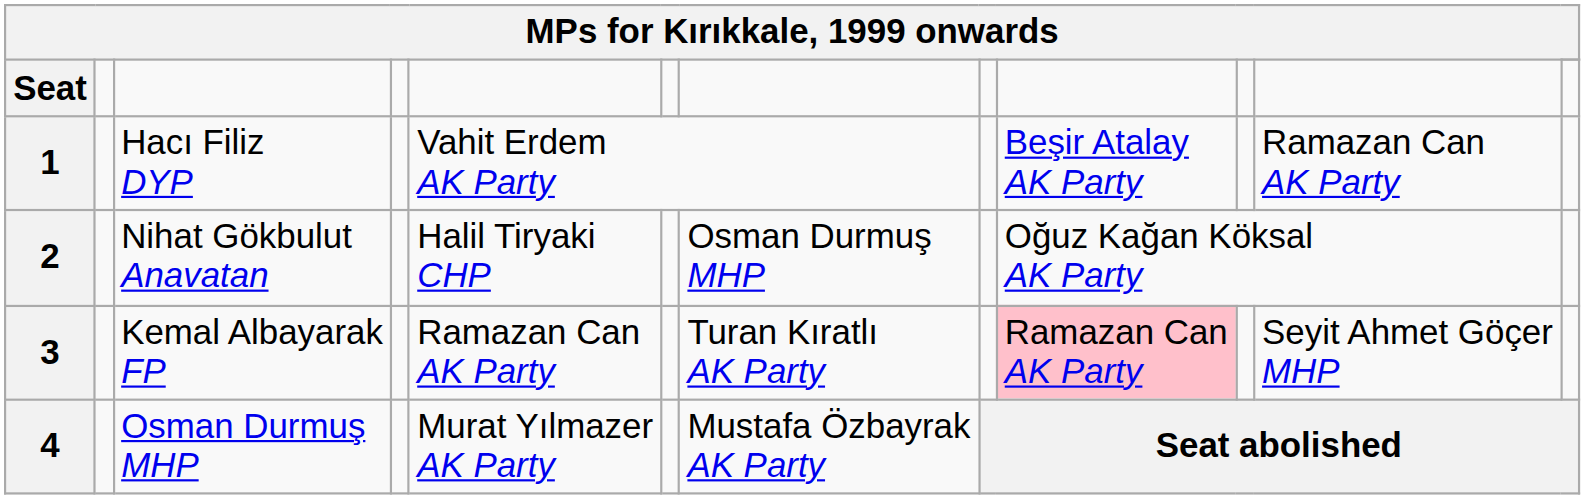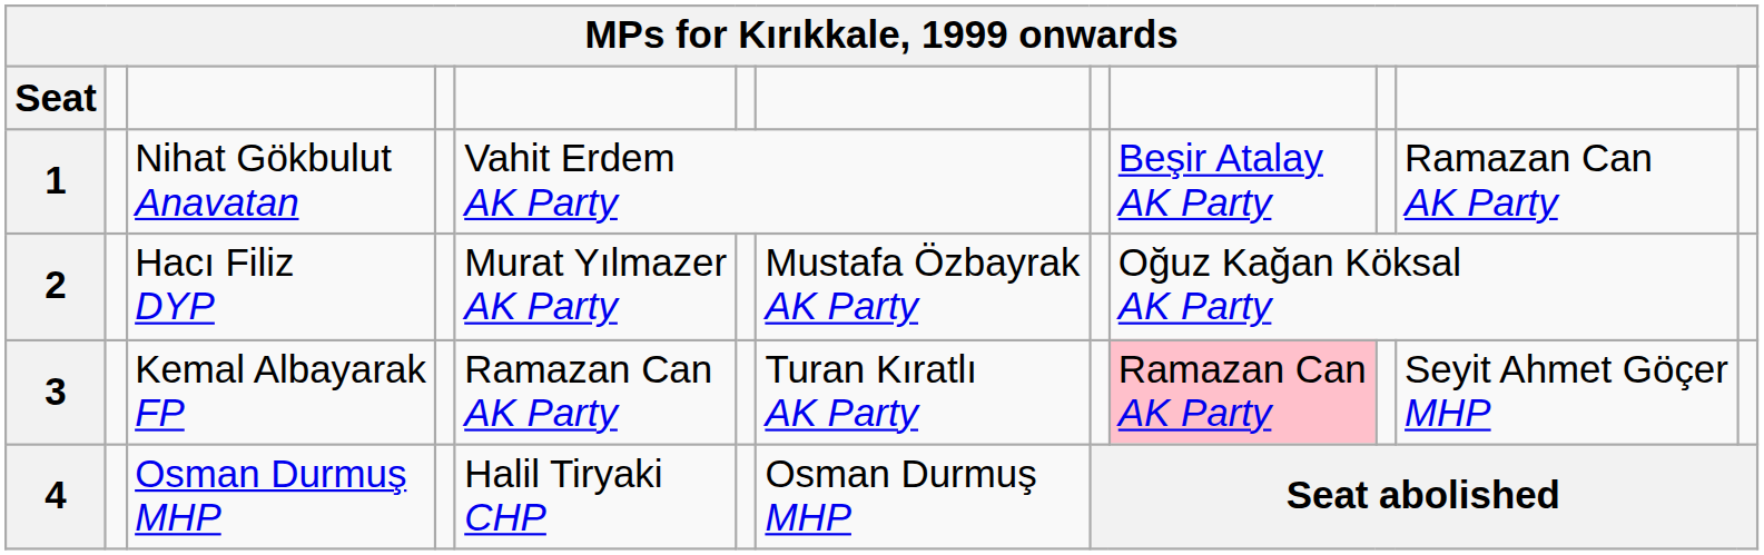1 | column 3: Hacı Filiz DYP -> Nihat Gökbulut Anavatan
2 | column 3: Nihat Gökbulut Anavatan -> Hacı Filiz DYP
2 | column 5: Halil Tiryaki CHP -> Murat Yılmazer AK Party
2 | column 7: Osman Durmuş MHP -> Mustafa Özbayrak AK Party
4 | column 5: Murat Yılmazer AK Party -> Halil Tiryaki CHP
4 | column 7: Mustafa Özbayrak AK Party -> Osman Durmuş MHP
